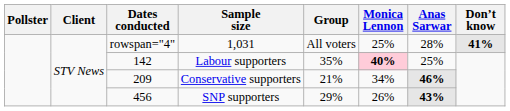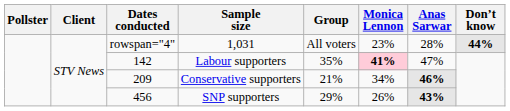1,031 | Monica Lennon: 25% -> 23%
1,031 | Don’t know: 41% -> 44%
Labour supporters | Monica Lennon: 40% -> 41%
Labour supporters | Anas Sarwar: 25% -> 47%
